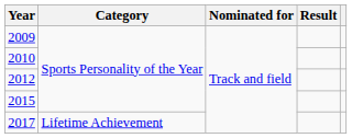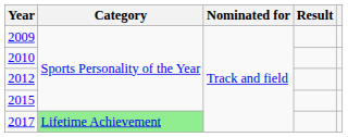2017 | Category: no background -> lightgreen background
